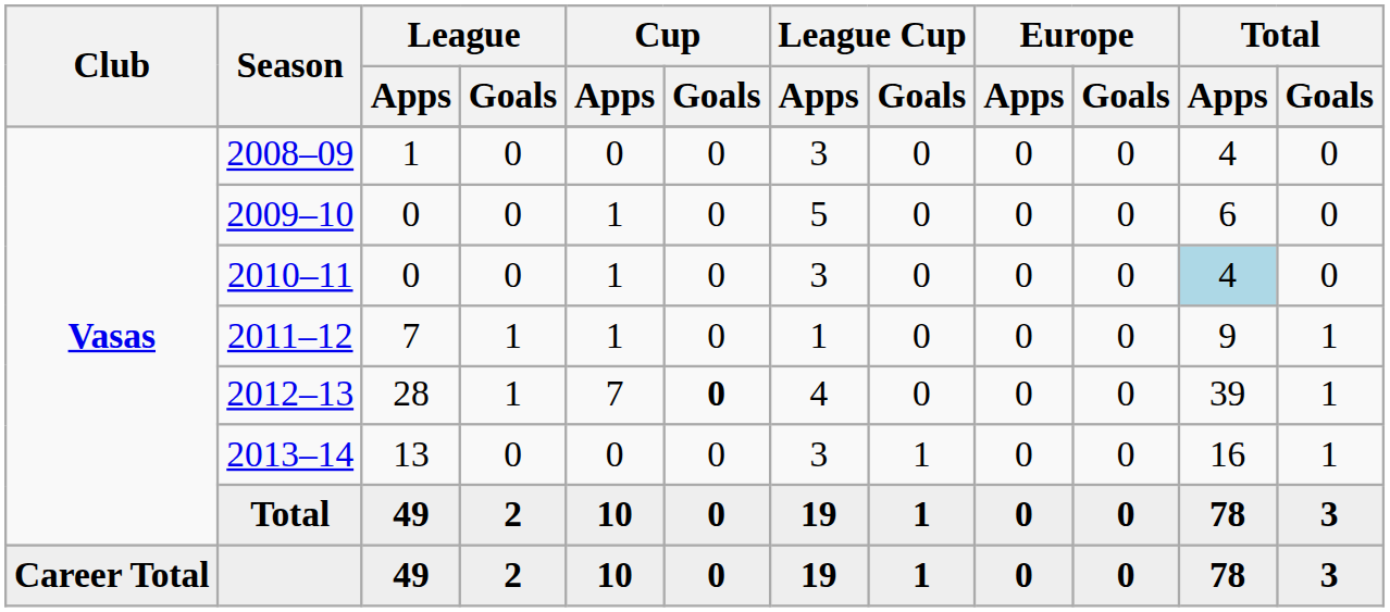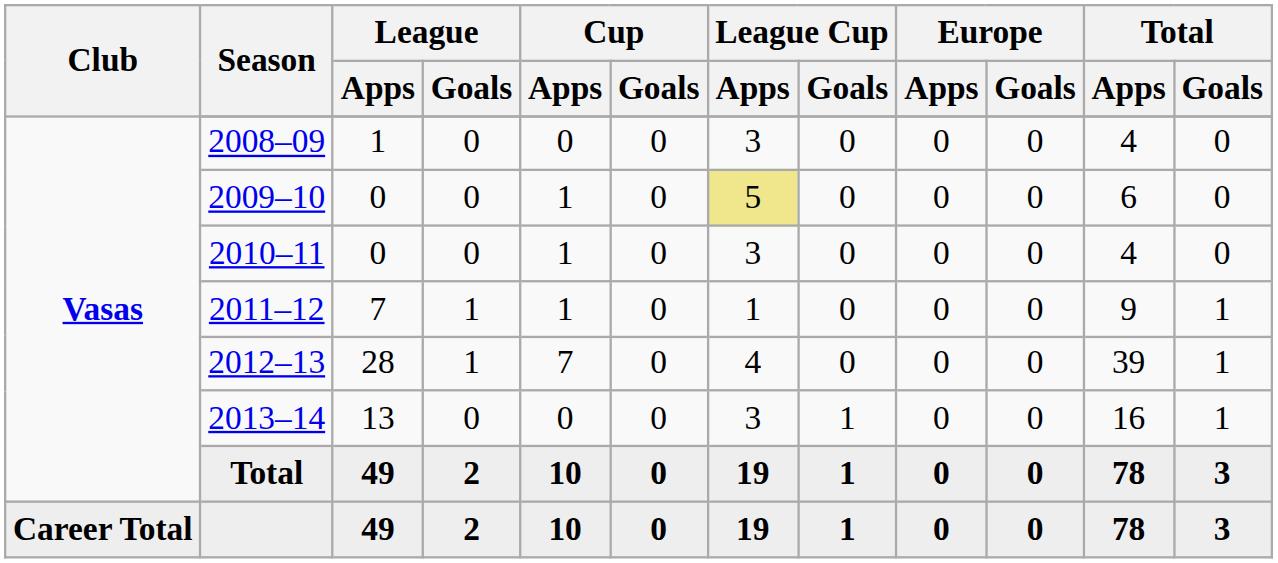2009–10 | League Cup / Apps: no background -> khaki background
2010–11 | Total / Apps: lightblue background -> no background
2012–13 | Cup / Goals: bold -> normal
